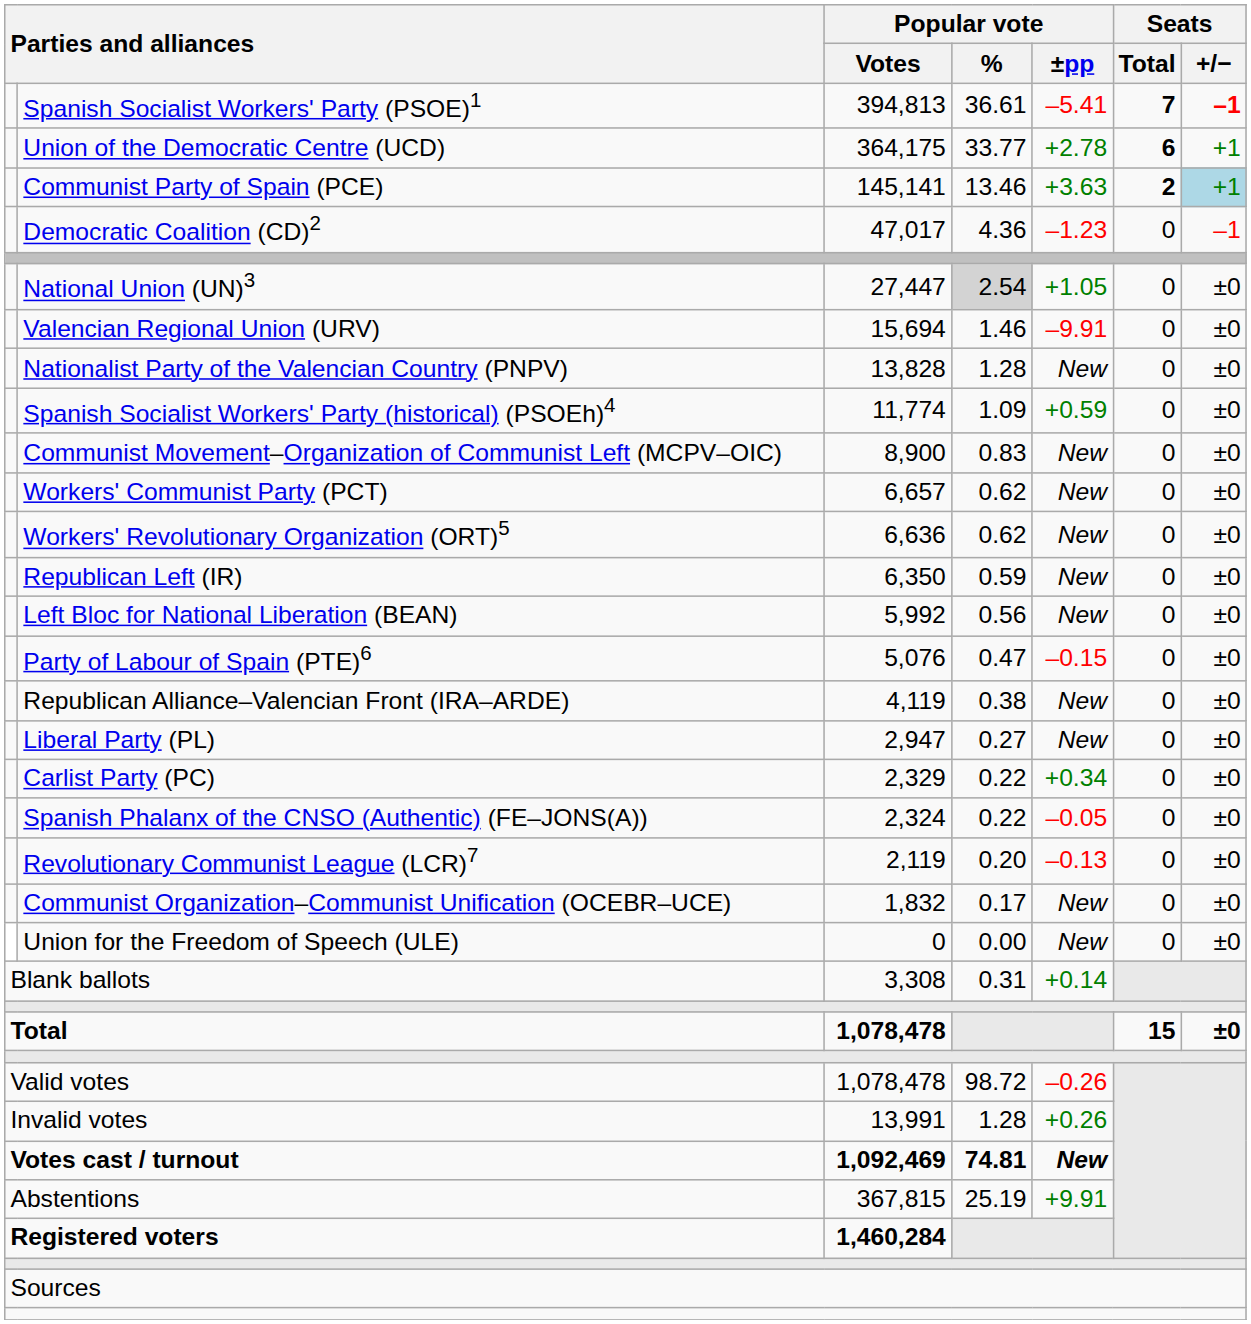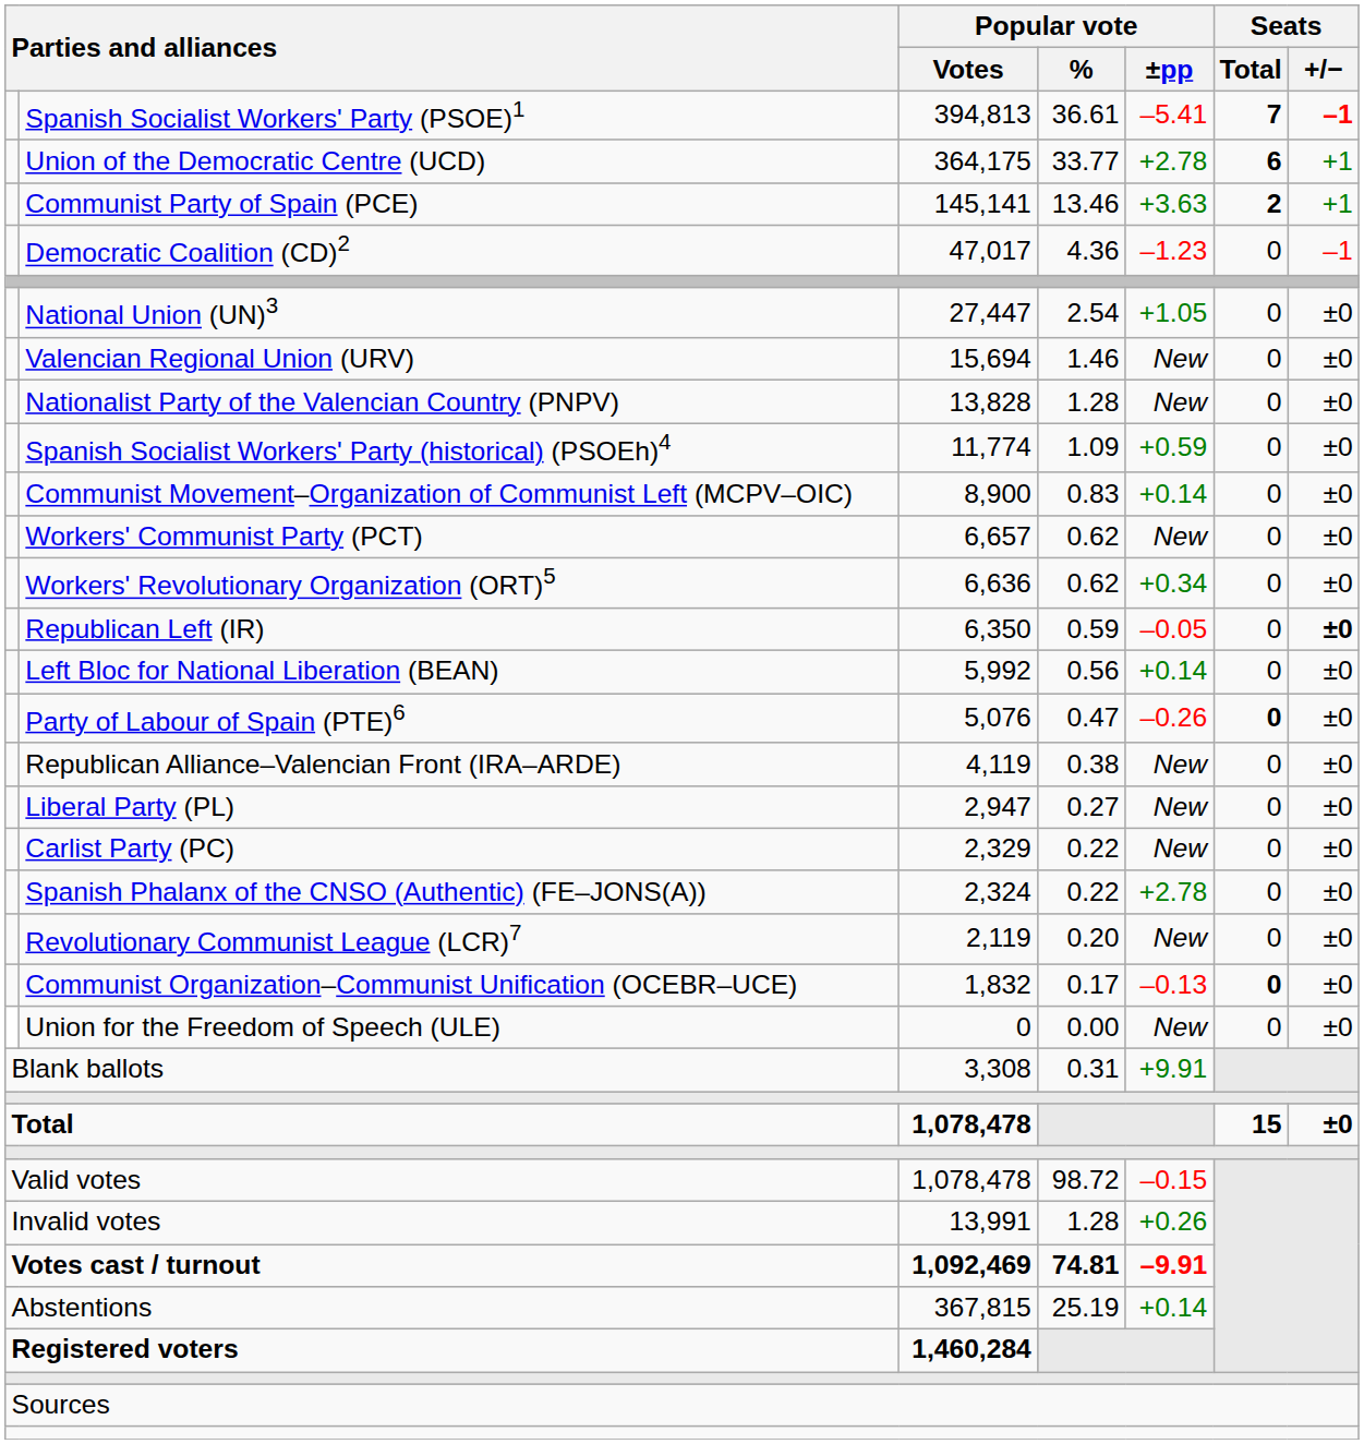Communist Party of Spain (PCE) | Seats / +/−: lightblue background -> no background
National Union (UN)3 | Popular vote / %: lightgrey background -> no background
Valencian Regional Union (URV) | Popular vote / ±pp: –9.91 -> New
Communist Movement–Organization of Communist Left (MCPV–OIC) | Popular vote / ±pp: New -> +0.14
Workers' Revolutionary Organization (ORT)5 | Popular vote / ±pp: New -> +0.34
Republican Left (IR) | Popular vote / ±pp: New -> –0.05
Republican Left (IR) | Seats / +/−: normal -> bold
Left Bloc for National Liberation (BEAN) | Popular vote / ±pp: New -> +0.14
Party of Labour of Spain (PTE)6 | Popular vote / ±pp: –0.15 -> –0.26
Party of Labour of Spain (PTE)6 | Seats / Total: normal -> bold
Carlist Party (PC) | Popular vote / ±pp: +0.34 -> New
Spanish Phalanx of the CNSO (Authentic) (FE–JONS(A)) | Popular vote / ±pp: –0.05 -> +2.78
Revolutionary Communist League (LCR)7 | Popular vote / ±pp: –0.13 -> New
Communist Organization–Communist Unification (OCEBR–UCE) | Popular vote / ±pp: New -> –0.13
Communist Organization–Communist Unification (OCEBR–UCE) | Seats / Total: normal -> bold
Blank ballots | Popular vote / ±pp: +0.14 -> +9.91
Valid votes | Popular vote / ±pp: –0.26 -> –0.15
Votes cast / turnout | Popular vote / ±pp: New -> –9.91
Abstentions | Popular vote / ±pp: +9.91 -> +0.14
